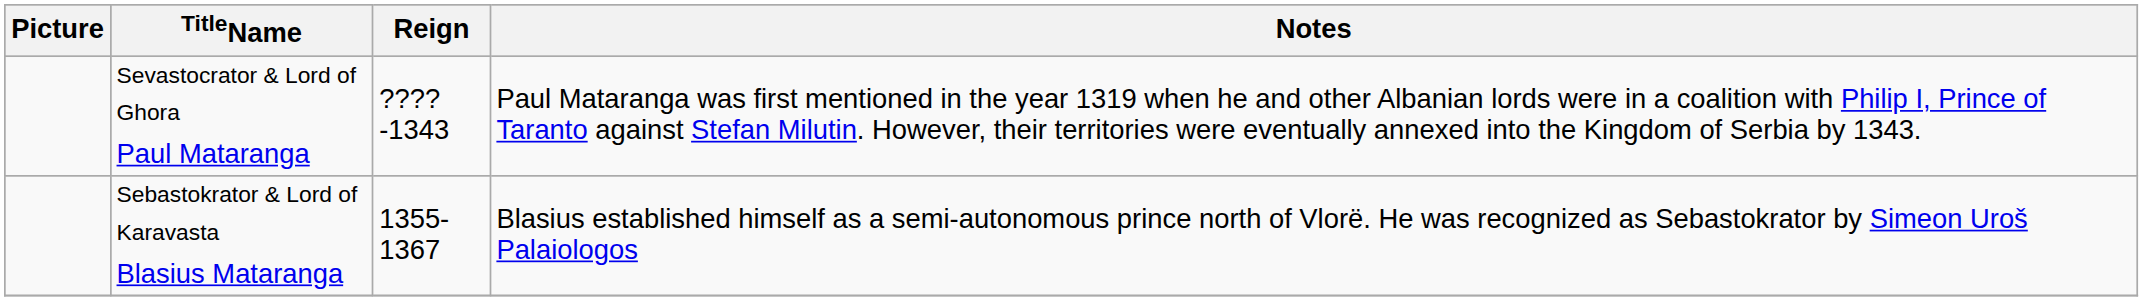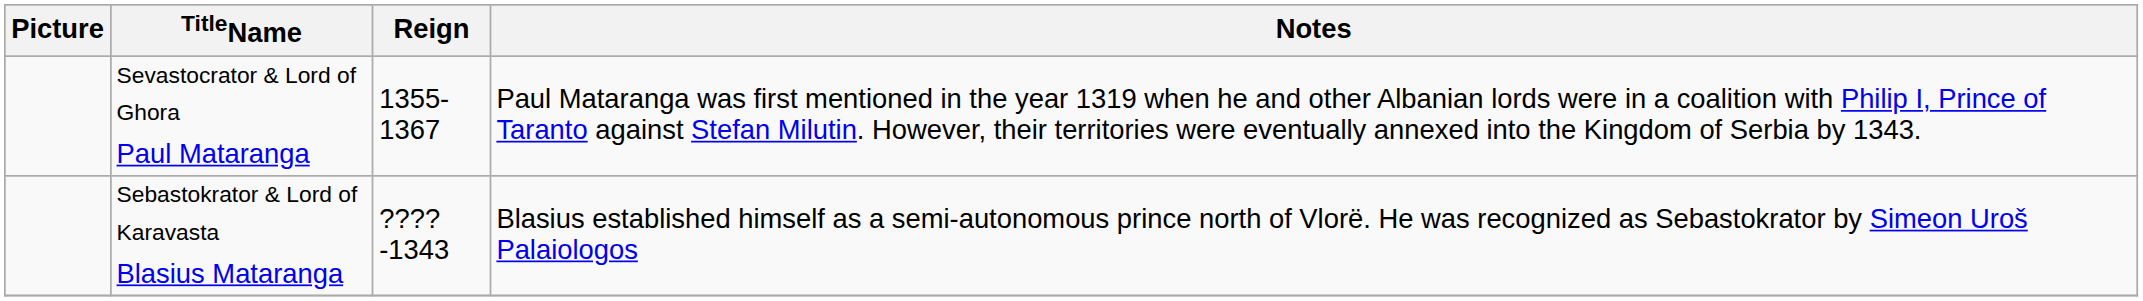Sevastocrator & Lord of Ghora Paul Mataranga | Reign: ????-1343 -> 1355-1367
Sebastokrator & Lord of Karavasta Blasius Mataranga | Reign: 1355-1367 -> ????-1343
